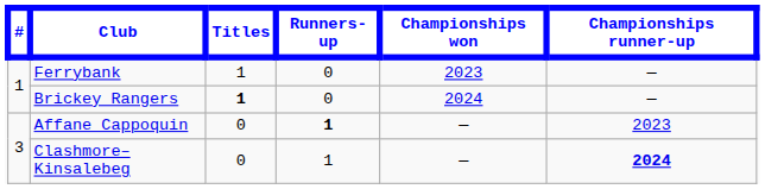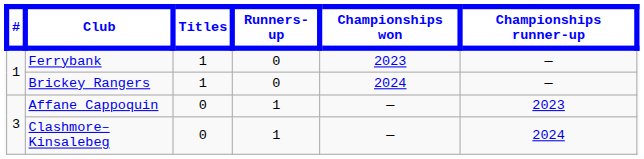Brickey Rangers | Titles: bold -> normal
Affane Cappoquin | Runners-up: bold -> normal
Clashmore–Kinsalebeg | Championships runner-up: bold -> normal
